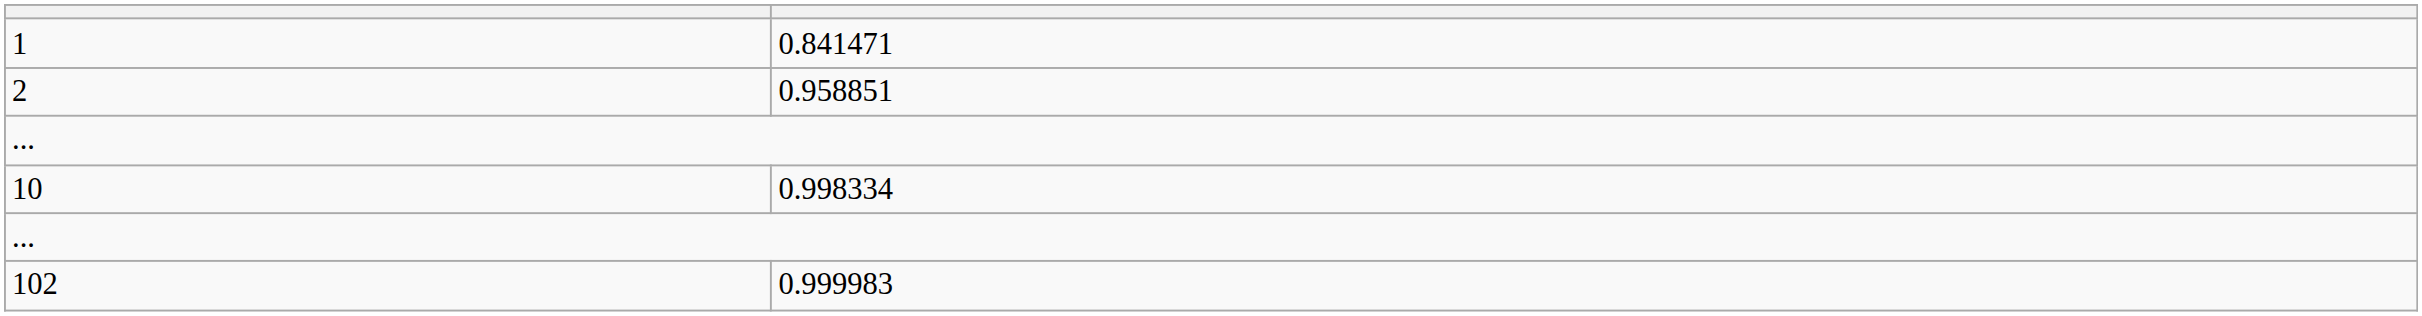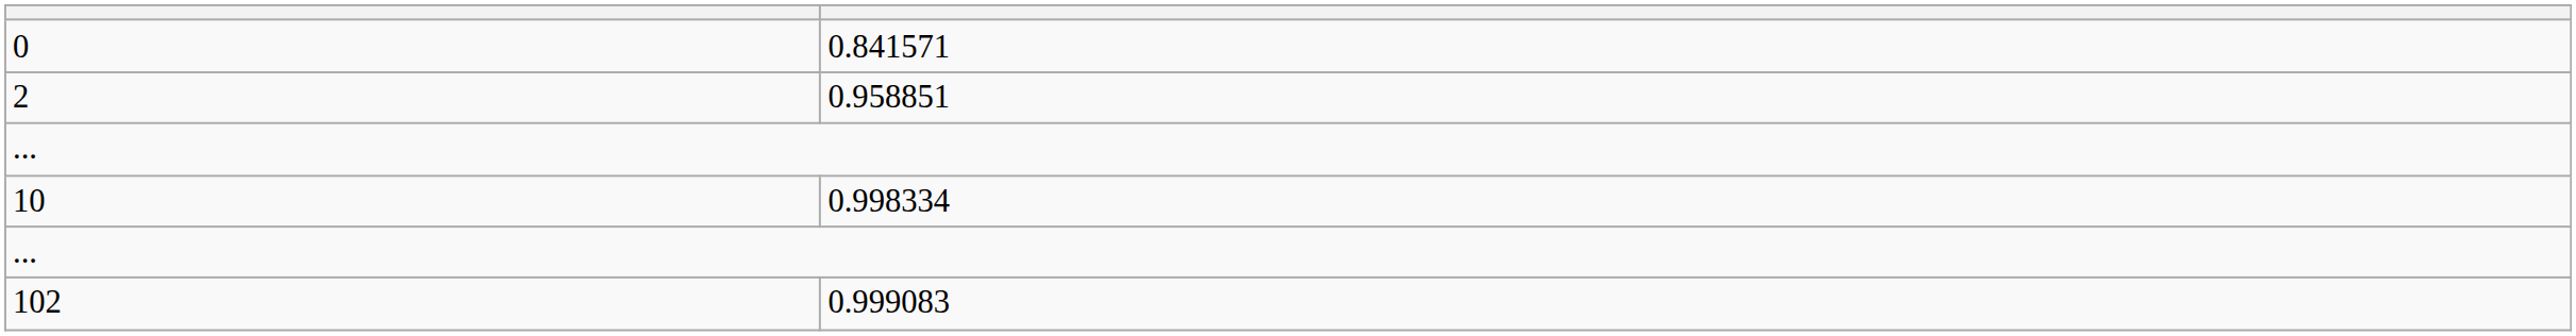row 2 | column 1: 1 -> 0
row 2 | column 2: 0.841471 -> 0.841571
row 7 | column 2: 0.999983 -> 0.999083
